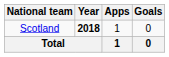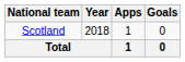Scotland | Year: bold -> normal
